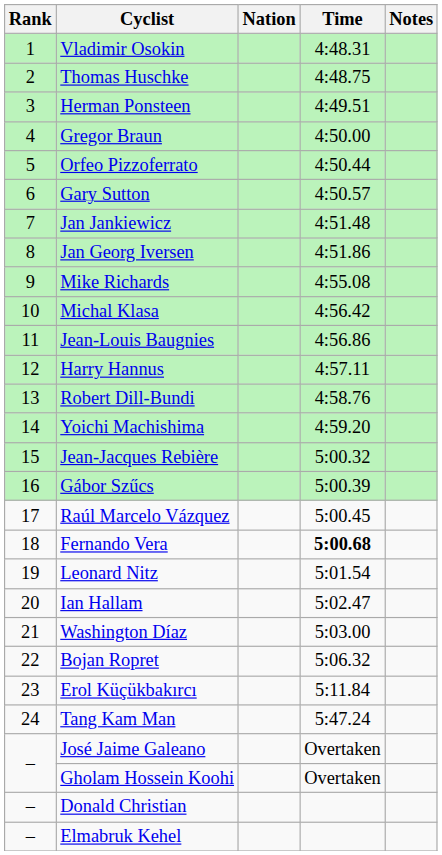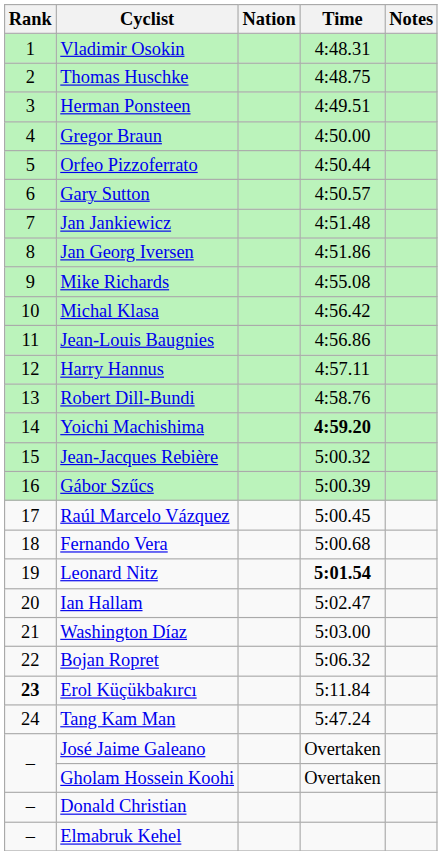Yoichi Machishima | Time: normal -> bold
Fernando Vera | Time: bold -> normal
Leonard Nitz | Time: normal -> bold
Erol Küçükbakırcı | Rank: normal -> bold
